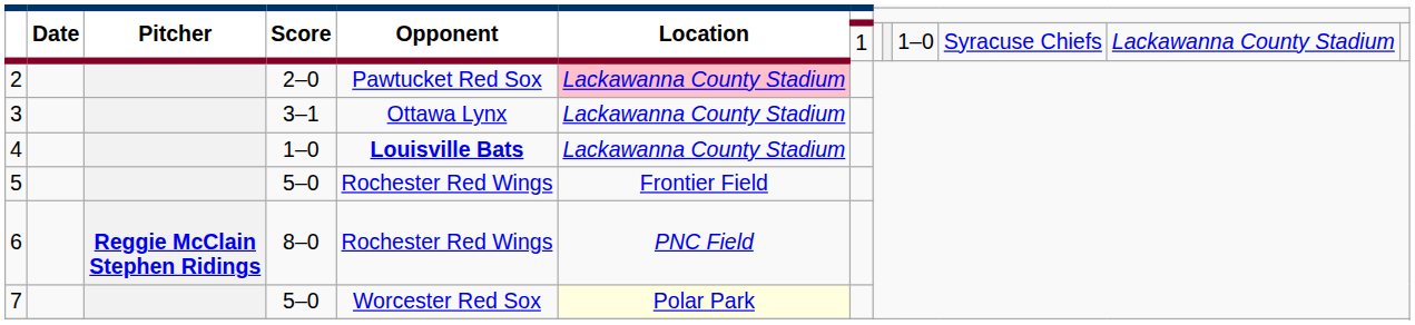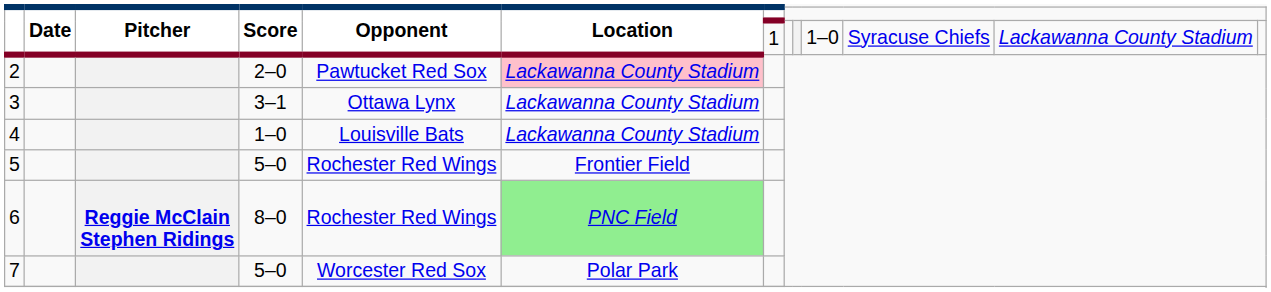4 | Opponent: bold -> normal
6 | Location: no background -> lightgreen background
7 | Location: lightyellow background -> no background
